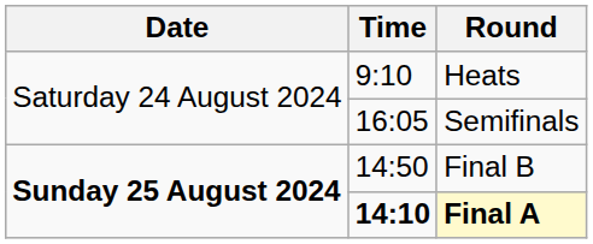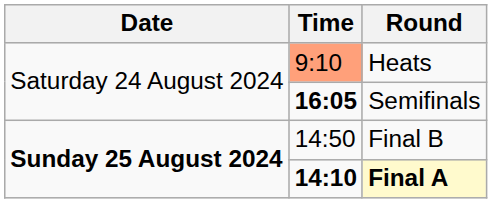Heats | Time: no background -> lightsalmon background
Semifinals | Time: normal -> bold
